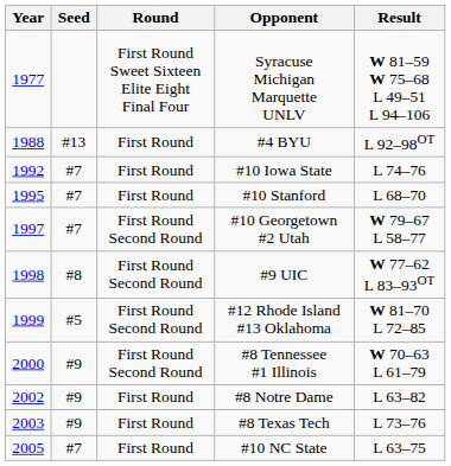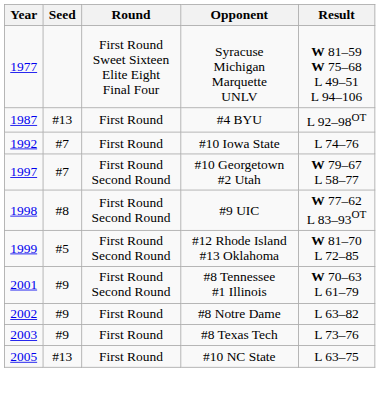#4 BYU | Year: 1988 -> 1987
- row: 1995 | #7 | First Round | #10 Stanford | L 68–70
#8 Tennessee #1 Illinois | Year: 2000 -> 2001
#10 NC State | Seed: #7 -> #13
